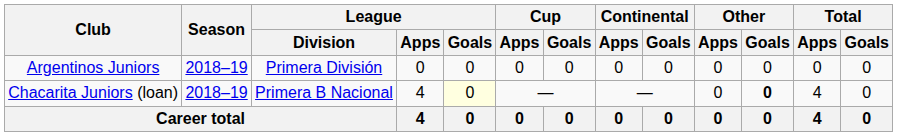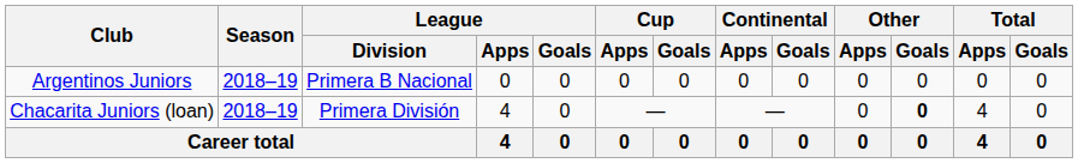Argentinos Juniors | League / Division: Primera División -> Primera B Nacional
Chacarita Juniors (loan) | League / Division: Primera B Nacional -> Primera División
Chacarita Juniors (loan) | League / Goals: lightyellow background -> no background
